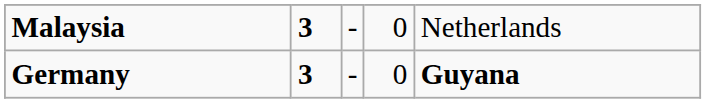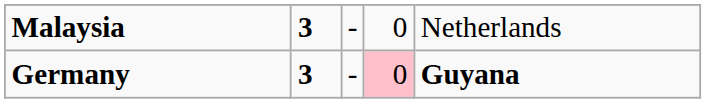Germany | column 4: no background -> pink background
